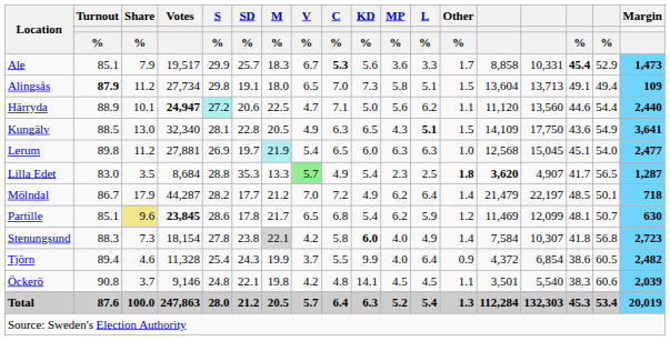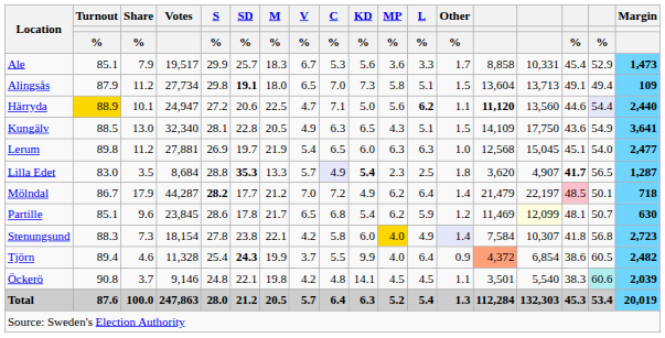Ale | C / %: bold -> normal
Ale | column 16: bold -> normal
Alingsås | Turnout / %: bold -> normal
Alingsås | SD / %: normal -> bold
Härryda | Turnout / %: no background -> gold background
Härryda | Votes: bold -> normal
Härryda | S / %: paleturquoise background -> no background
Härryda | L / %: normal -> bold
Härryda | column 14: normal -> bold
Härryda | column 17: no background -> lavender background
Kungälv | L / %: bold -> normal
Lerum | M / %: paleturquoise background -> no background
Lilla Edet | SD / %: normal -> bold
Lilla Edet | V / %: lightgreen background -> no background
Lilla Edet | C / %: no background -> lavender background
Lilla Edet | KD / %: normal -> bold
Lilla Edet | Other / %: bold -> normal
Lilla Edet | column 14: bold -> normal
Lilla Edet | column 16: normal -> bold
Mölndal | S / %: normal -> bold
Mölndal | column 16: no background -> pink background
Partille | Share / %: khaki background -> no background
Partille | Votes: bold -> normal
Partille | column 15: no background -> lightyellow background
Stenungsund | M / %: lightgrey background -> no background
Stenungsund | KD / %: bold -> normal
Stenungsund | MP / %: no background -> gold background
Stenungsund | Other / %: no background -> lavender background
Tjörn | SD / %: normal -> bold
Tjörn | column 14: no background -> lightsalmon background
Öckerö | column 17: no background -> paleturquoise background
